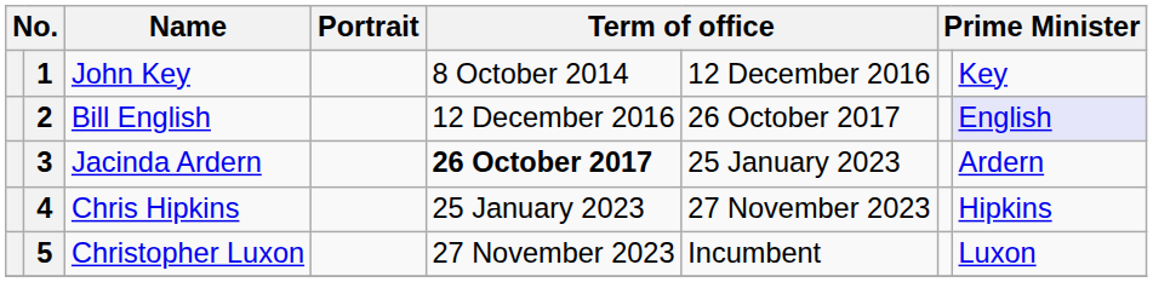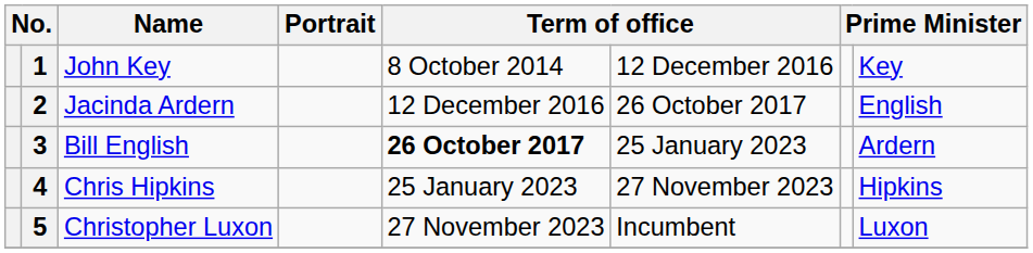2 | Name: Bill English -> Jacinda Ardern
2 | column 8: lavender background -> no background
3 | Name: Jacinda Ardern -> Bill English
